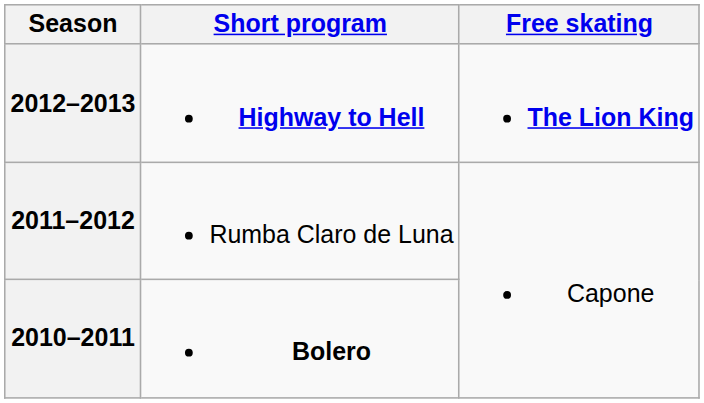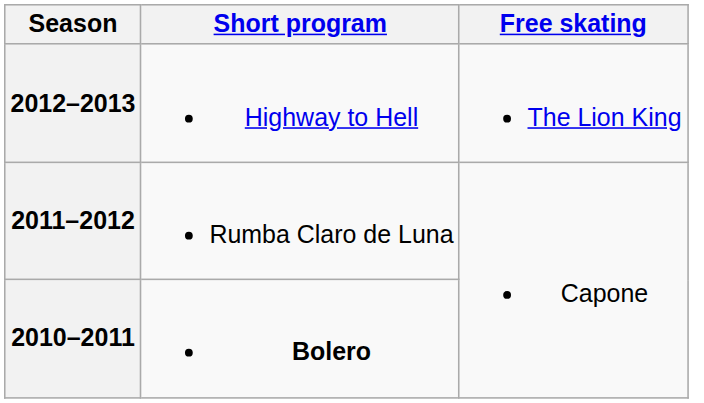2012–2013 | Short program: bold -> normal
2012–2013 | Free skating: bold -> normal
